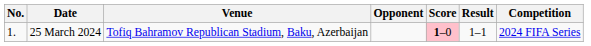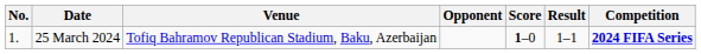25 March 2024 | Score: pink background -> no background
25 March 2024 | Competition: normal -> bold
